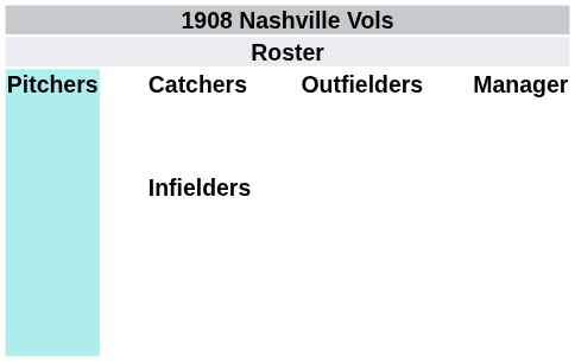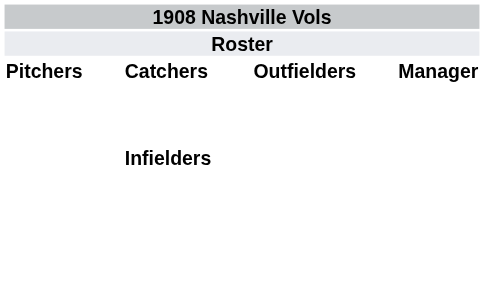Pitchers | column 1: paleturquoise background -> no background
